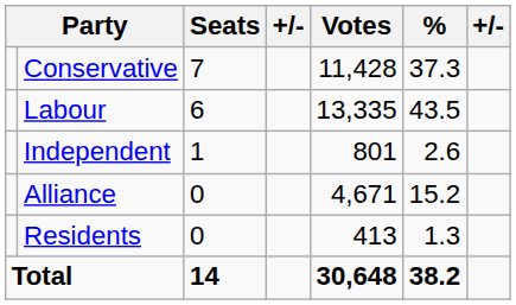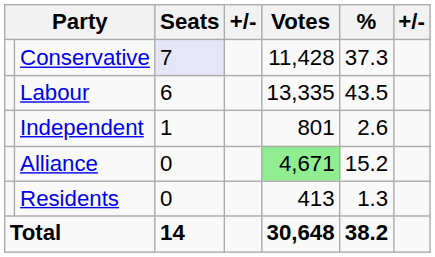Conservative | Seats: no background -> lavender background
Alliance | Votes: no background -> lightgreen background
